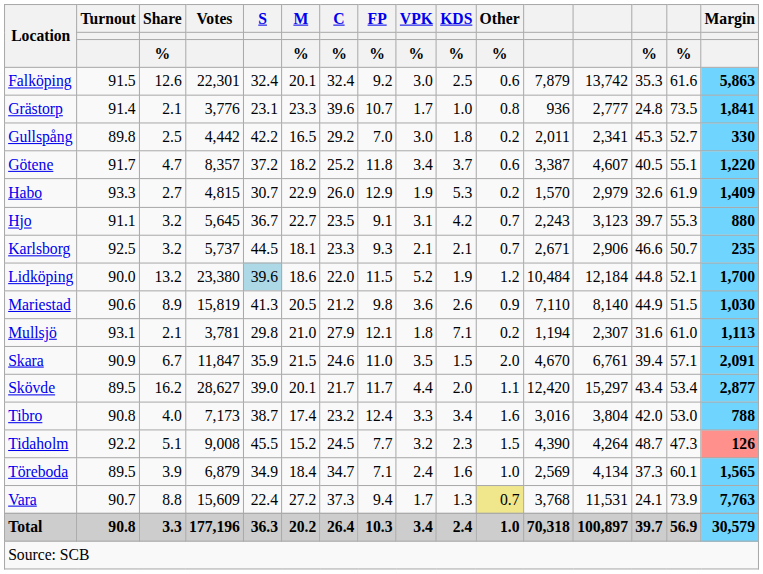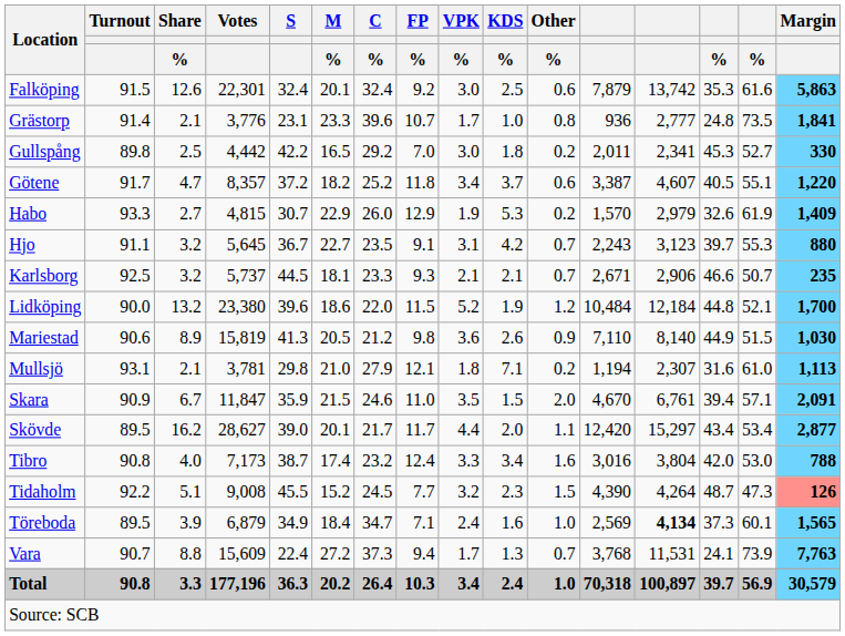Lidköping | S: lightblue background -> no background
Töreboda | column 13: normal -> bold
Vara | Other / %: khaki background -> no background
